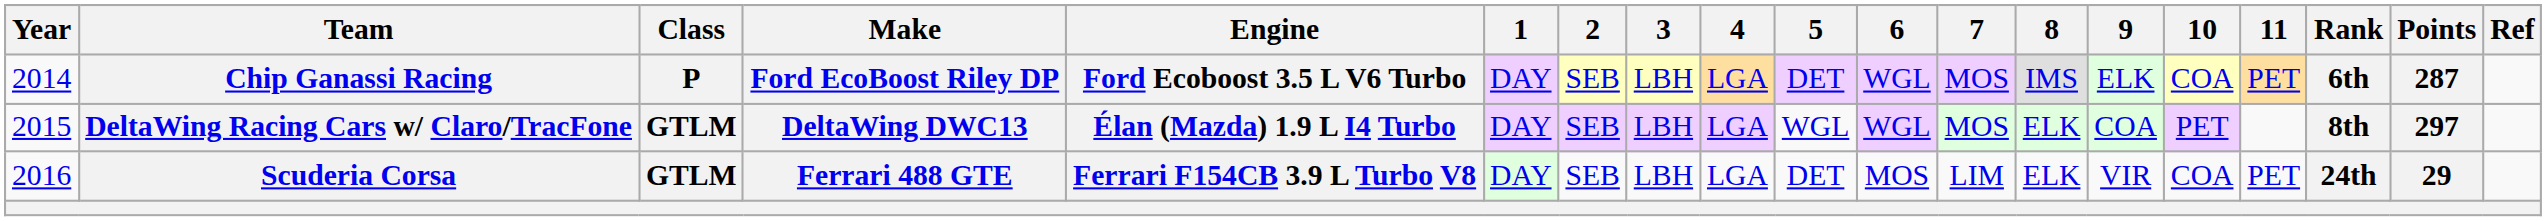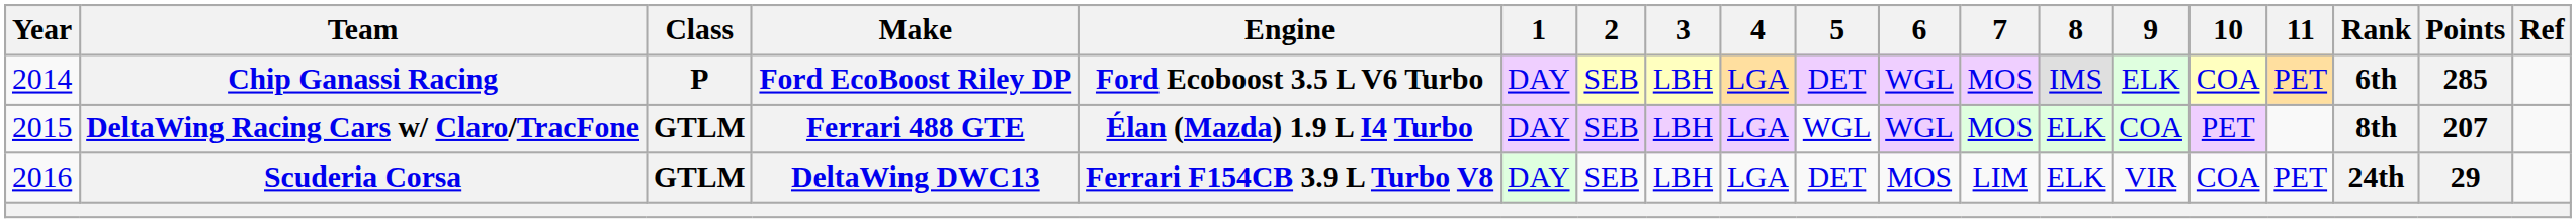Chip Ganassi Racing | Points: 287 -> 285
DeltaWing Racing Cars w/ Claro/TracFone | Make: DeltaWing DWC13 -> Ferrari 488 GTE
DeltaWing Racing Cars w/ Claro/TracFone | Points: 297 -> 207
Scuderia Corsa | Make: Ferrari 488 GTE -> DeltaWing DWC13
